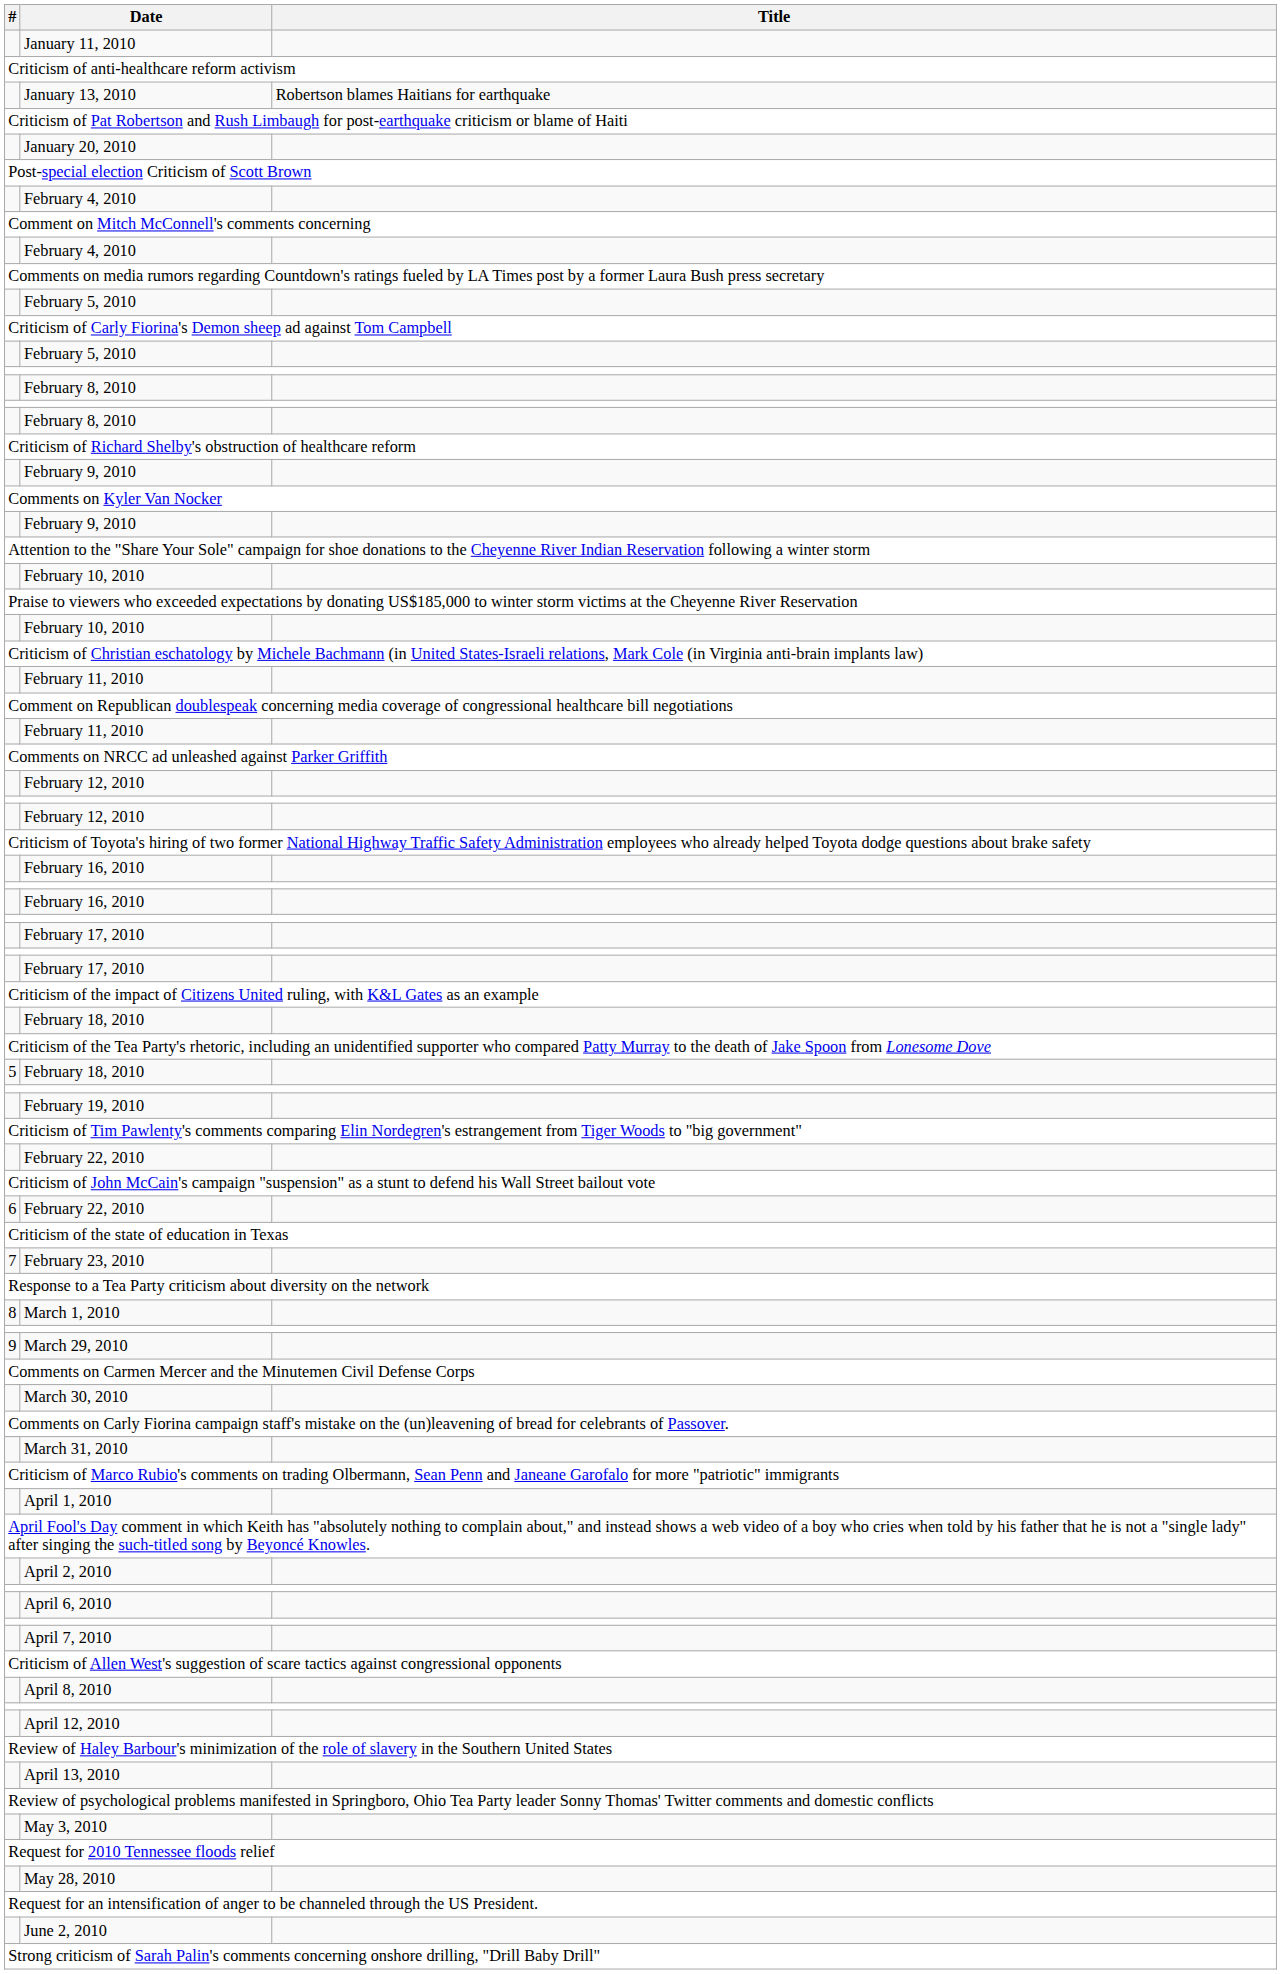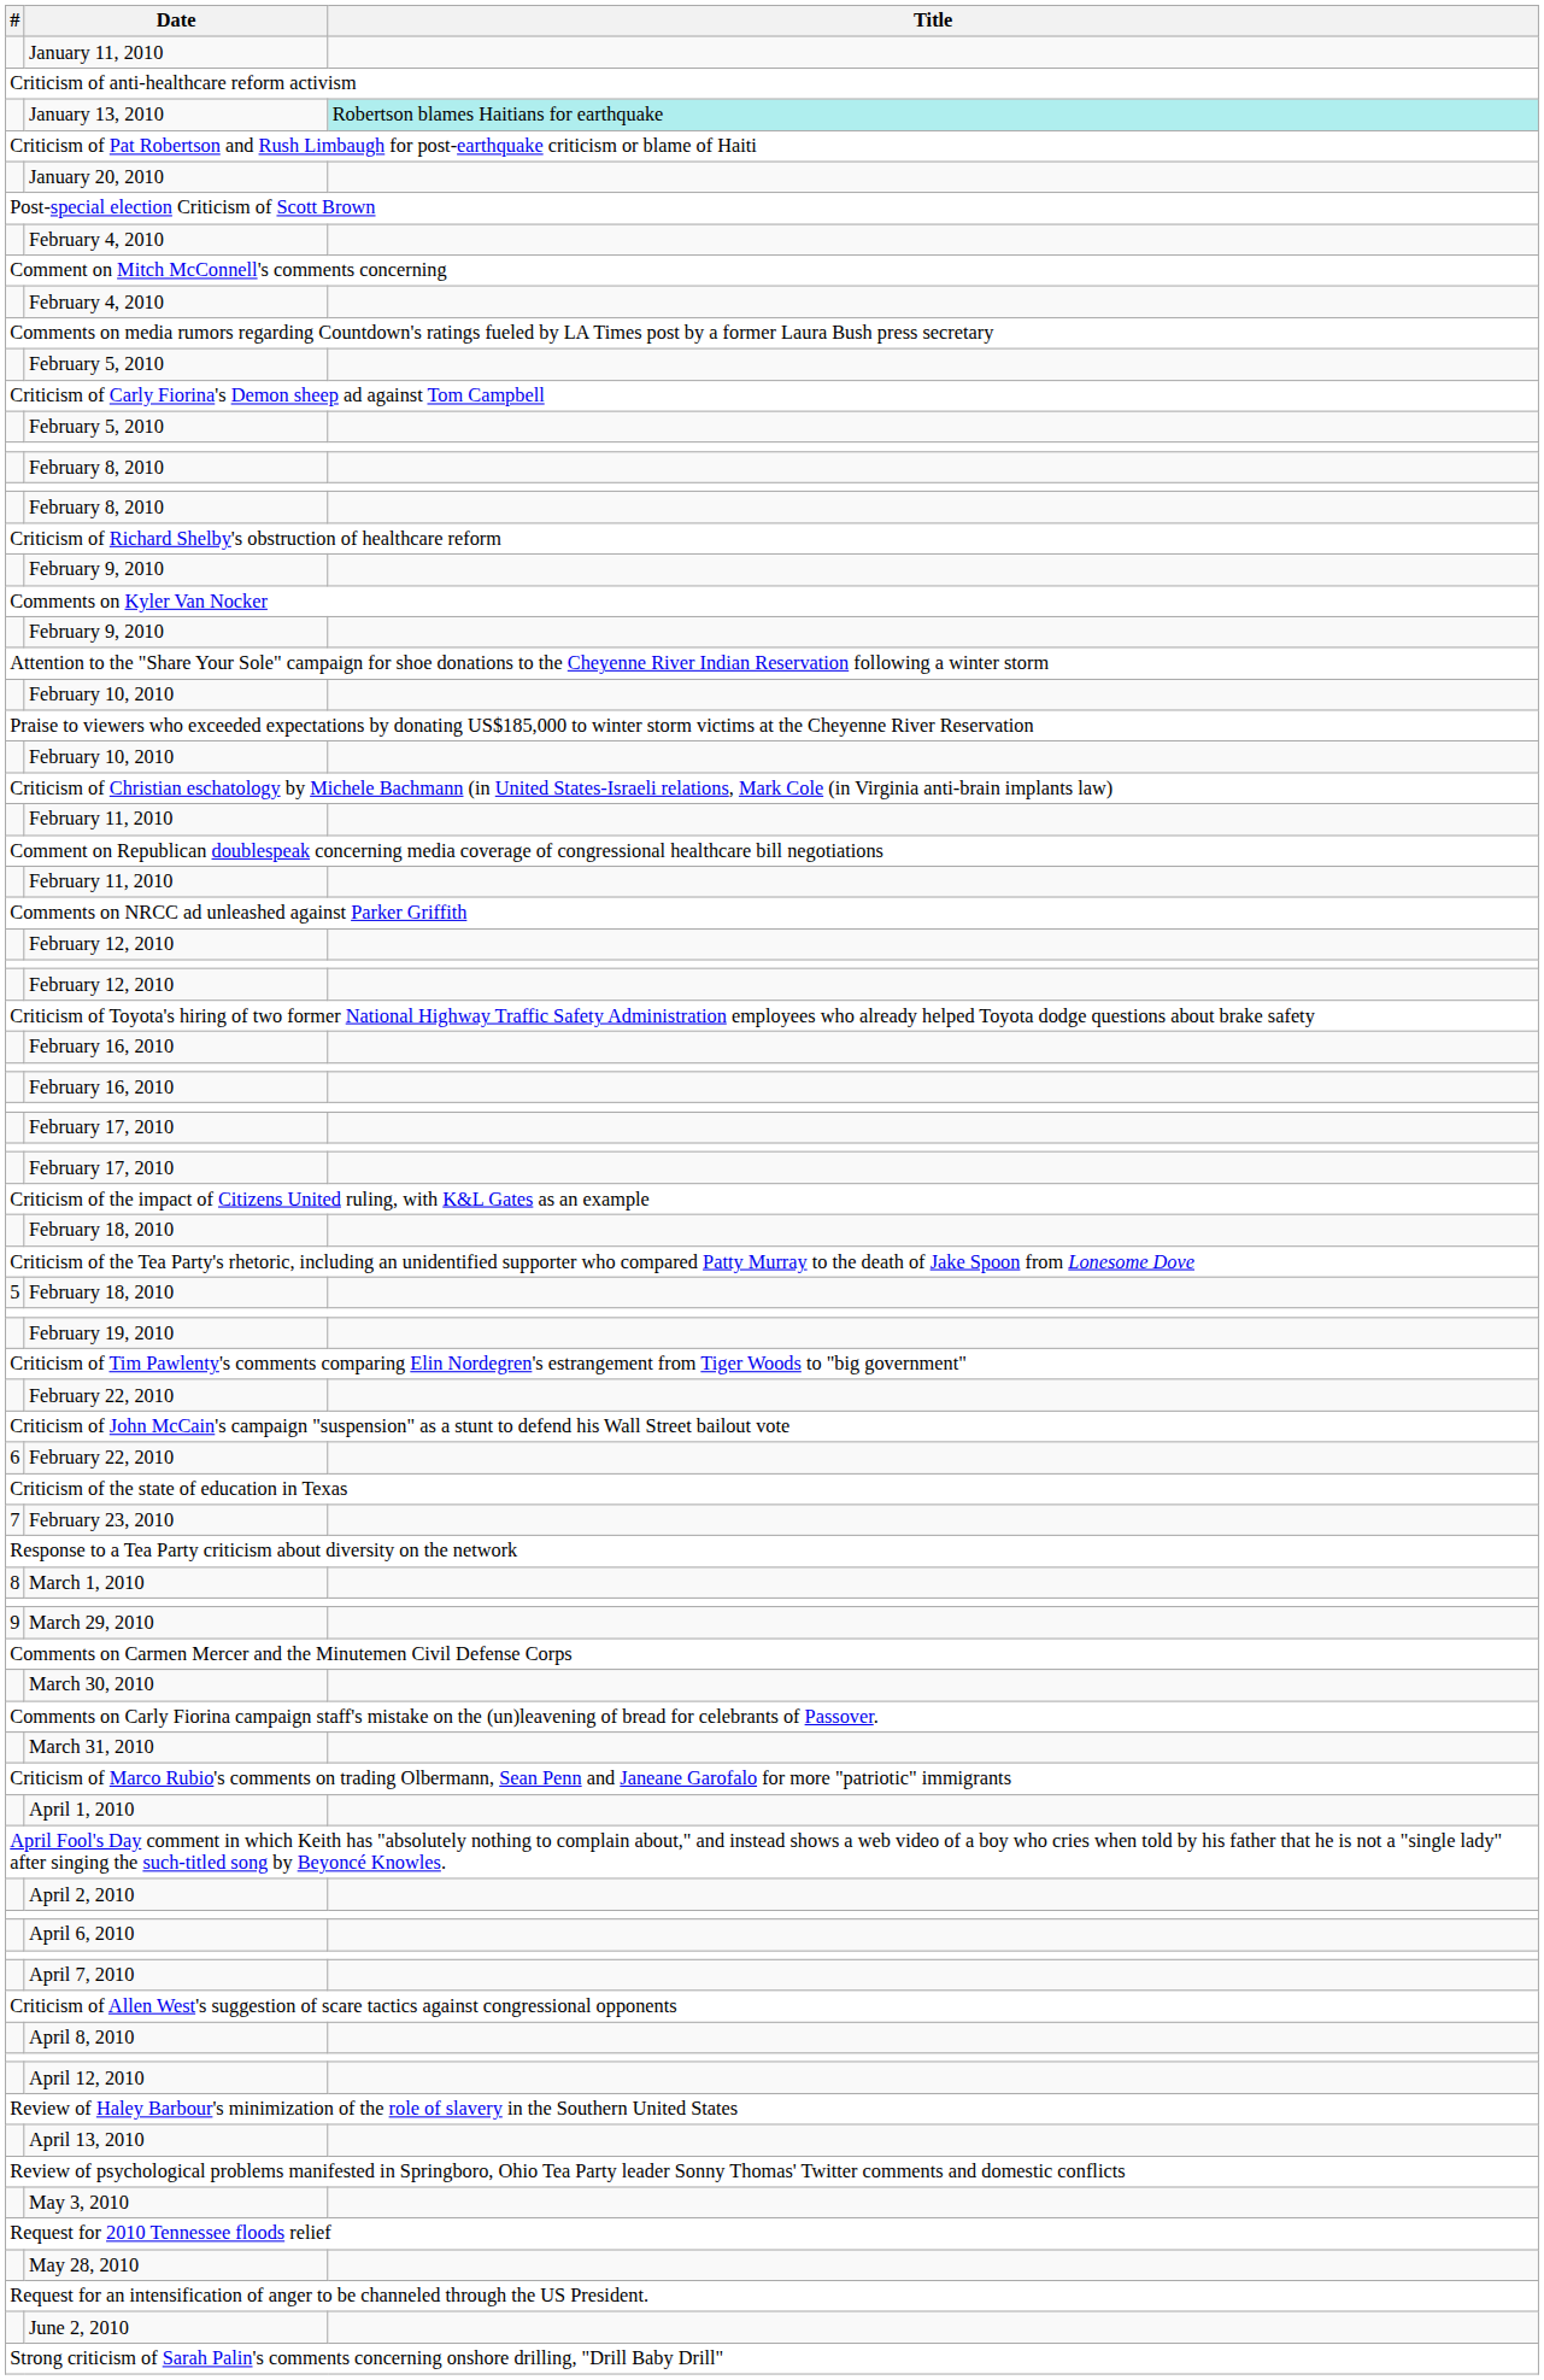January 13, 2010 | Title: no background -> paleturquoise background
